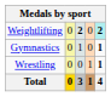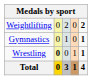Weightlifting | column 3: bold -> normal
Weightlifting | column 5: paleturquoise background -> no background
Wrestling | column 2: normal -> bold
